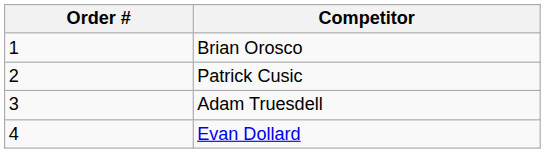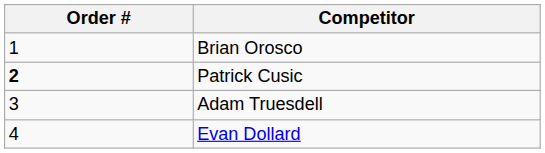Patrick Cusic | Order #: normal -> bold
